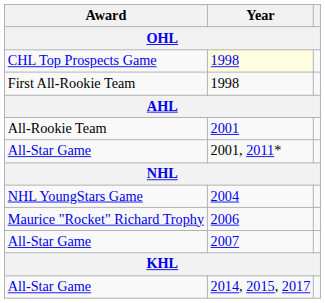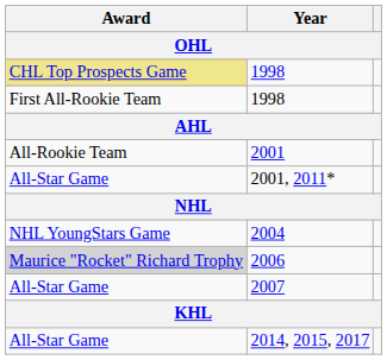CHL Top Prospects Game / 1998 | Award: no background -> khaki background
CHL Top Prospects Game / 1998 | Year: lightyellow background -> no background
2006 | Award: no background -> lightgrey background
